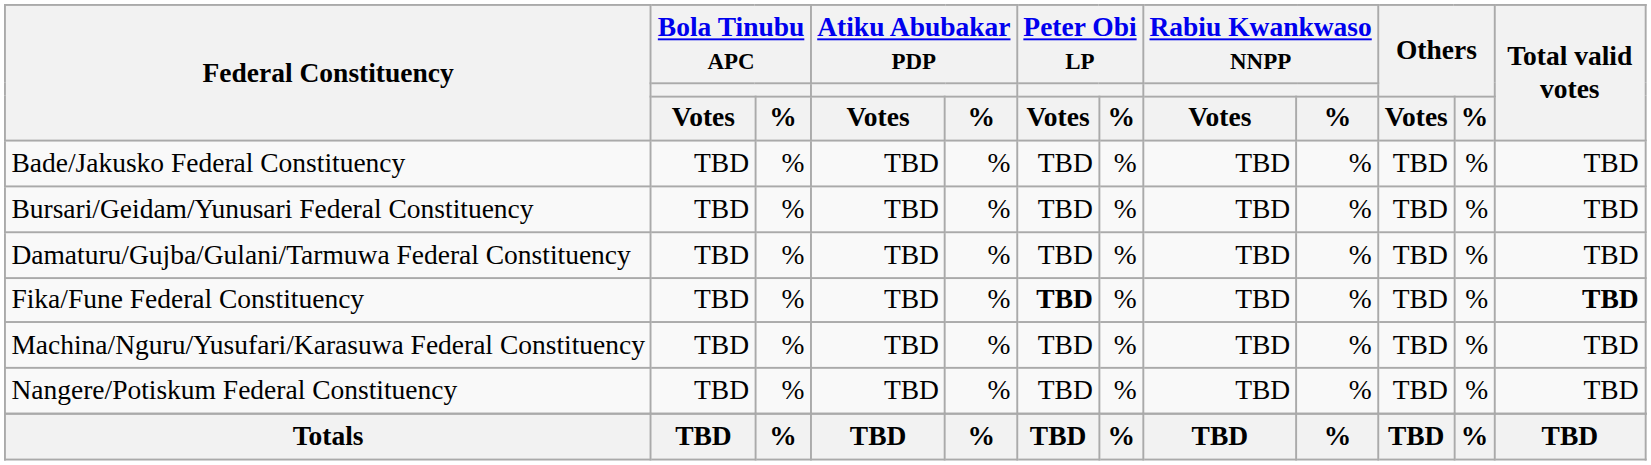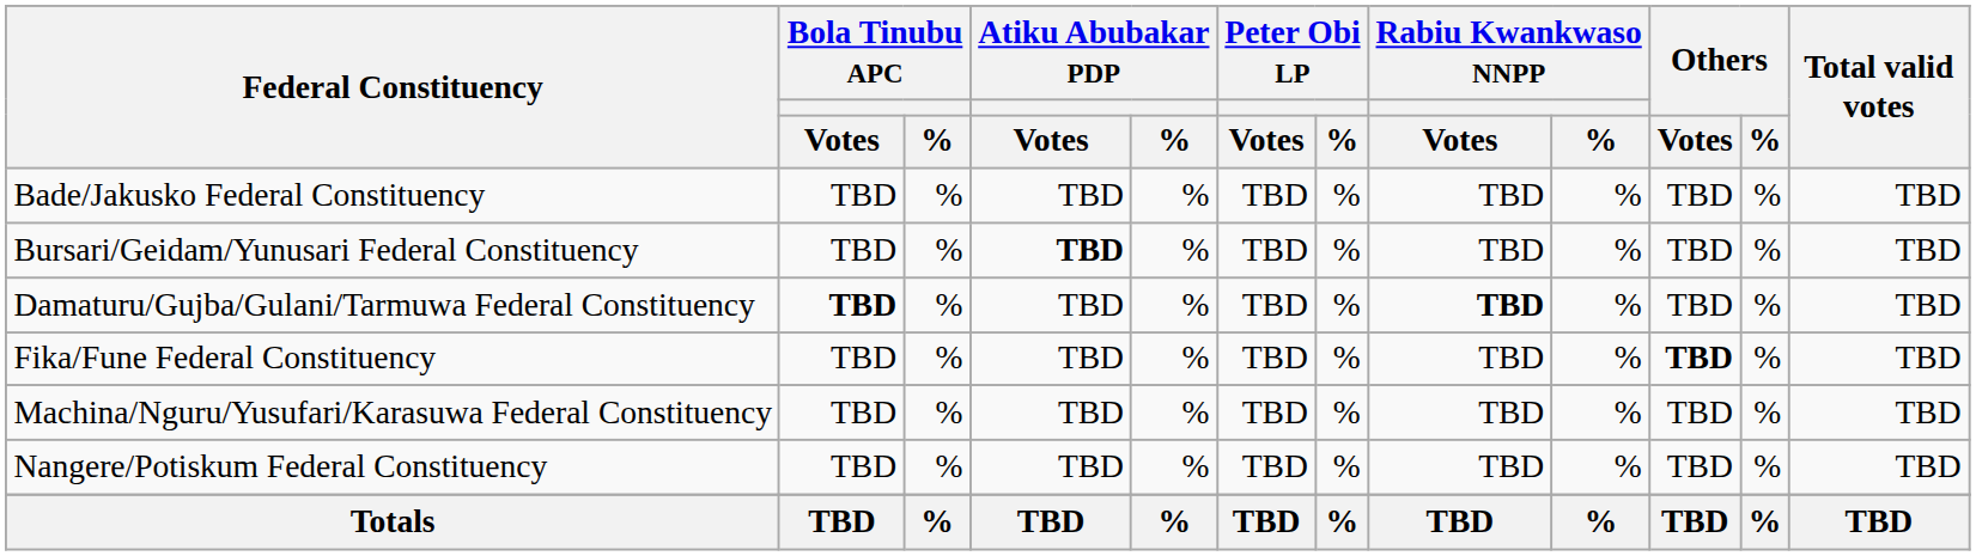Bursari/Geidam/Yunusari Federal Constituency | Atiku Abubakar PDP / Votes: normal -> bold
Damaturu/Gujba/Gulani/Tarmuwa Federal Constituency | Bola Tinubu APC / Votes: normal -> bold
Damaturu/Gujba/Gulani/Tarmuwa Federal Constituency | Rabiu Kwankwaso NNPP / Votes: normal -> bold
Fika/Fune Federal Constituency | Peter Obi LP / Votes: bold -> normal
Fika/Fune Federal Constituency | Others / Votes: normal -> bold
Fika/Fune Federal Constituency | Total valid votes: bold -> normal
